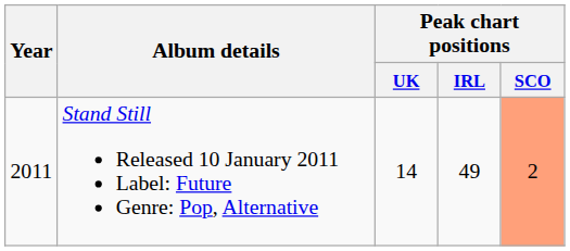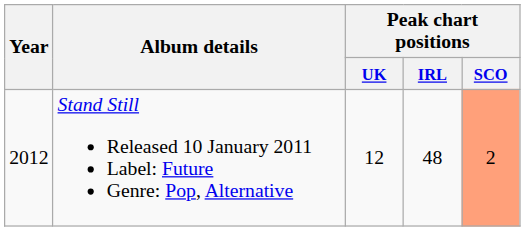row 3 | Year: 2011 -> 2012
row 3 | Peak chart positions / UK: 14 -> 12
row 3 | Peak chart positions / IRL: 49 -> 48
